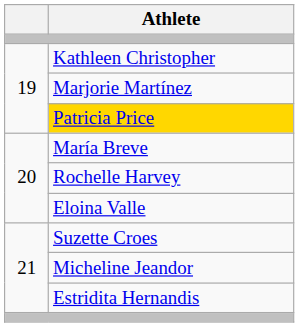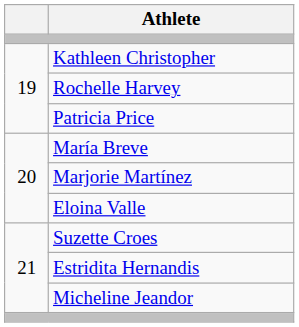row 4 | Athlete: Marjorie Martínez -> Rochelle Harvey
row 5 | Athlete: gold background -> no background
row 7 | Athlete: Rochelle Harvey -> Marjorie Martínez
row 10 | Athlete: Micheline Jeandor -> Estridita Hernandis
row 11 | Athlete: Estridita Hernandis -> Micheline Jeandor
